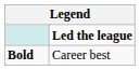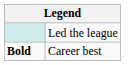row 2 | column 2: bold -> normal
